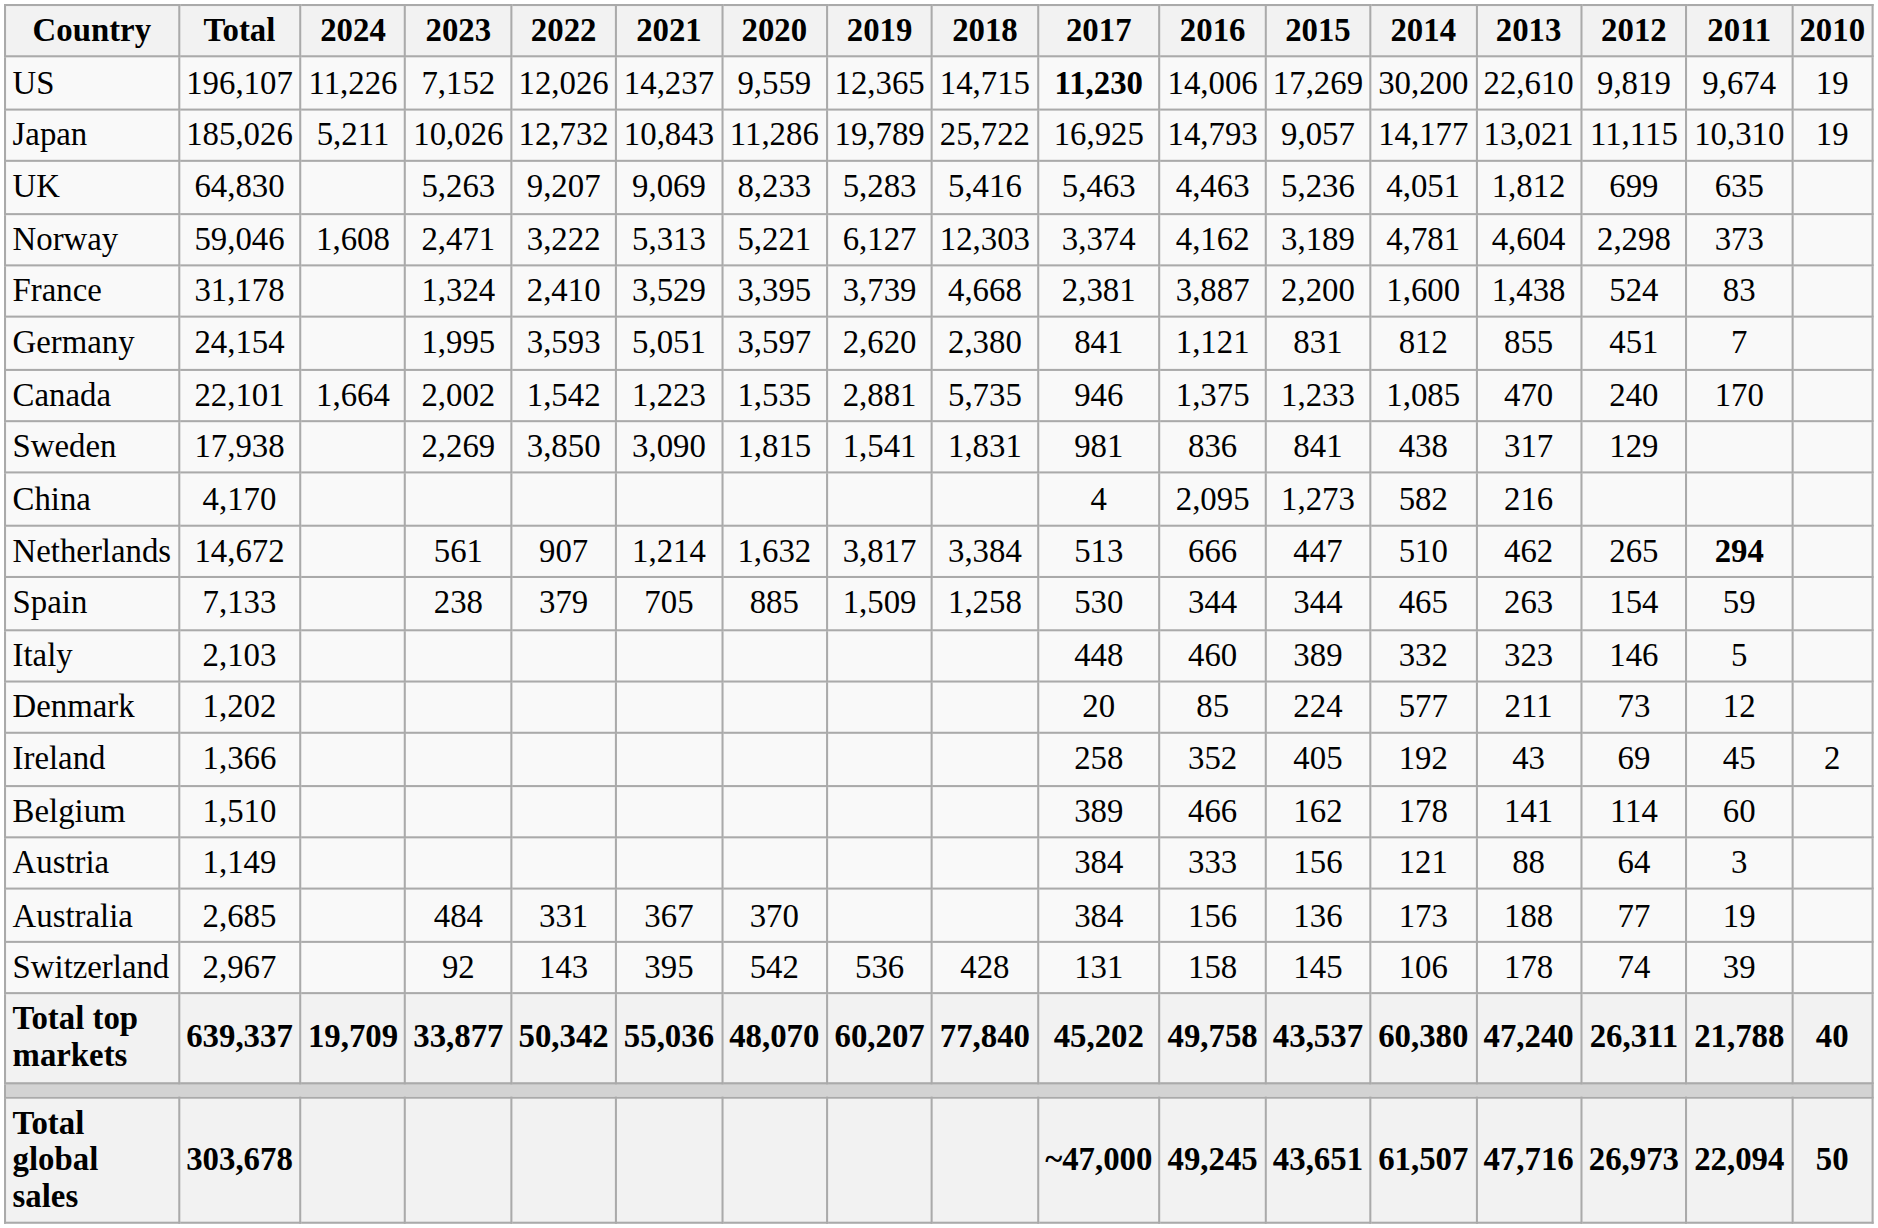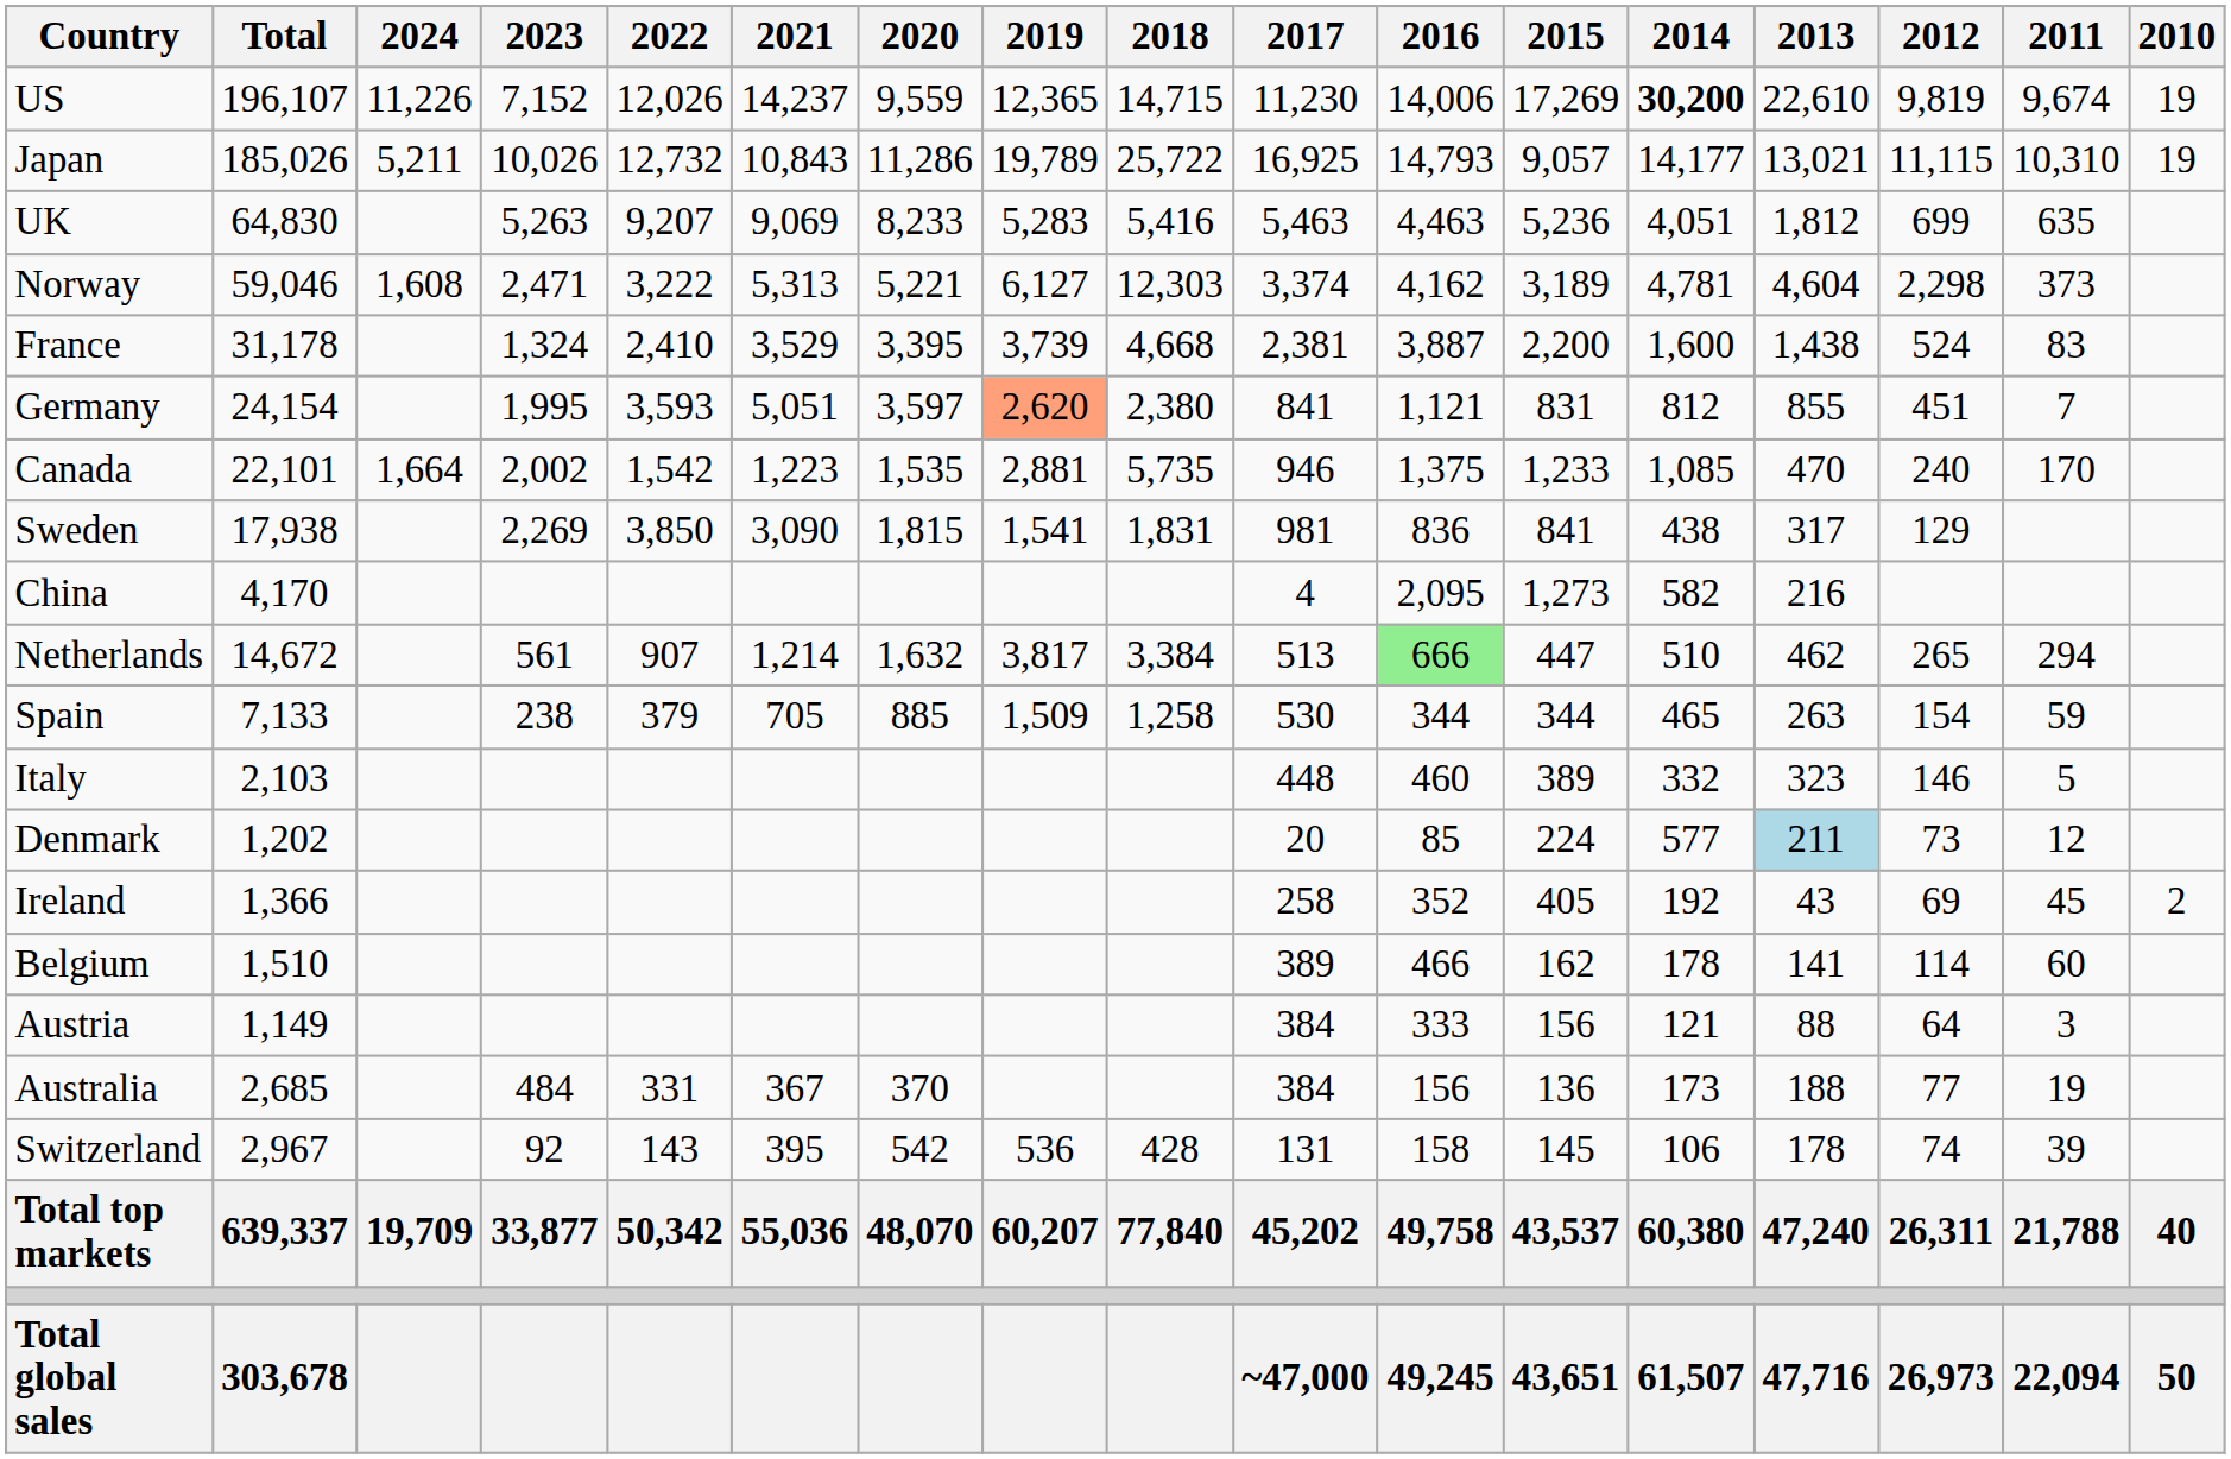US | 2017: bold -> normal
US | 2014: normal -> bold
Germany | 2019: no background -> lightsalmon background
Netherlands | 2016: no background -> lightgreen background
Netherlands | 2011: bold -> normal
Denmark | 2013: no background -> lightblue background
